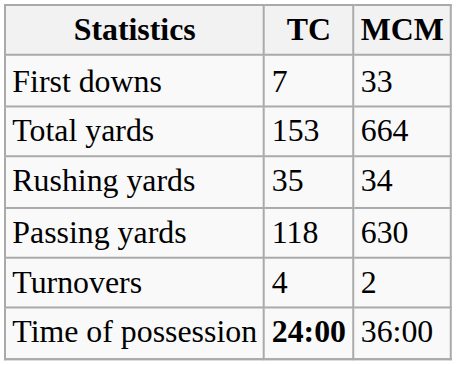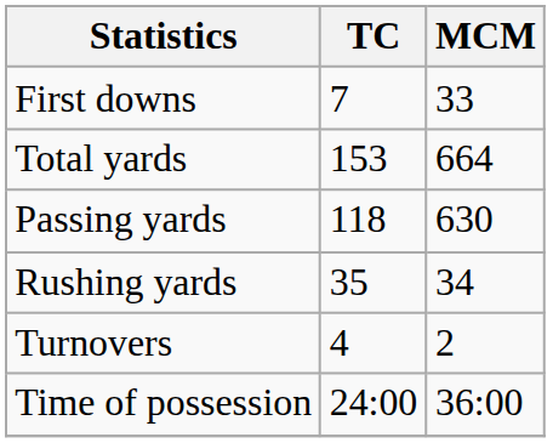rows swapped: Rushing yards <-> Passing yards
Time of possession | TC: bold -> normal
